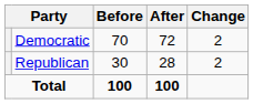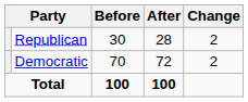rows swapped: Democratic <-> Republican
